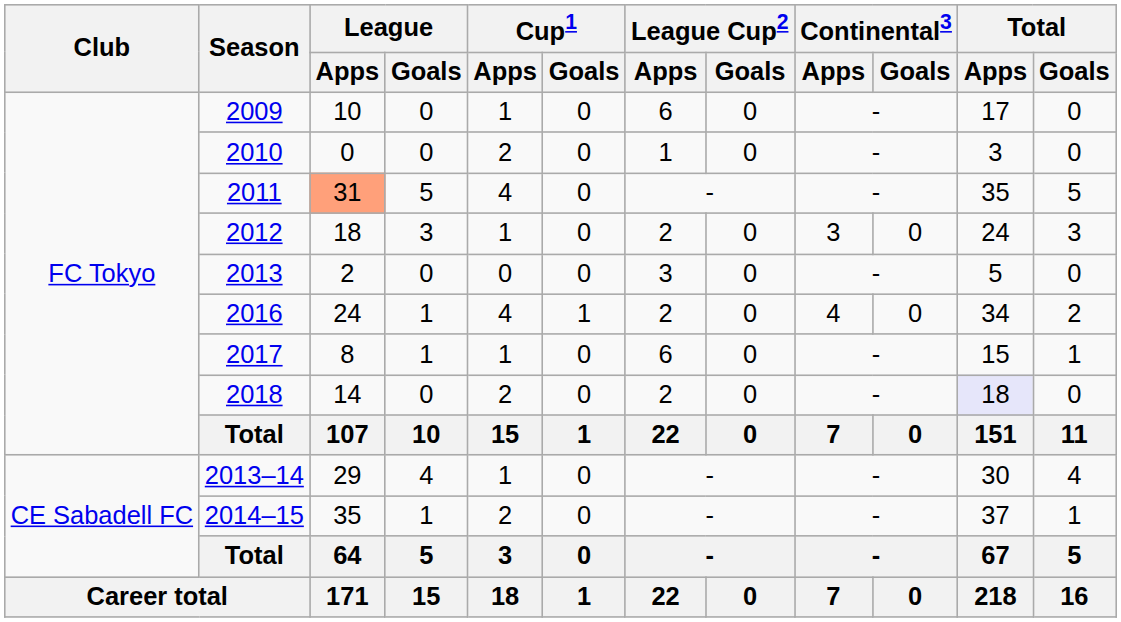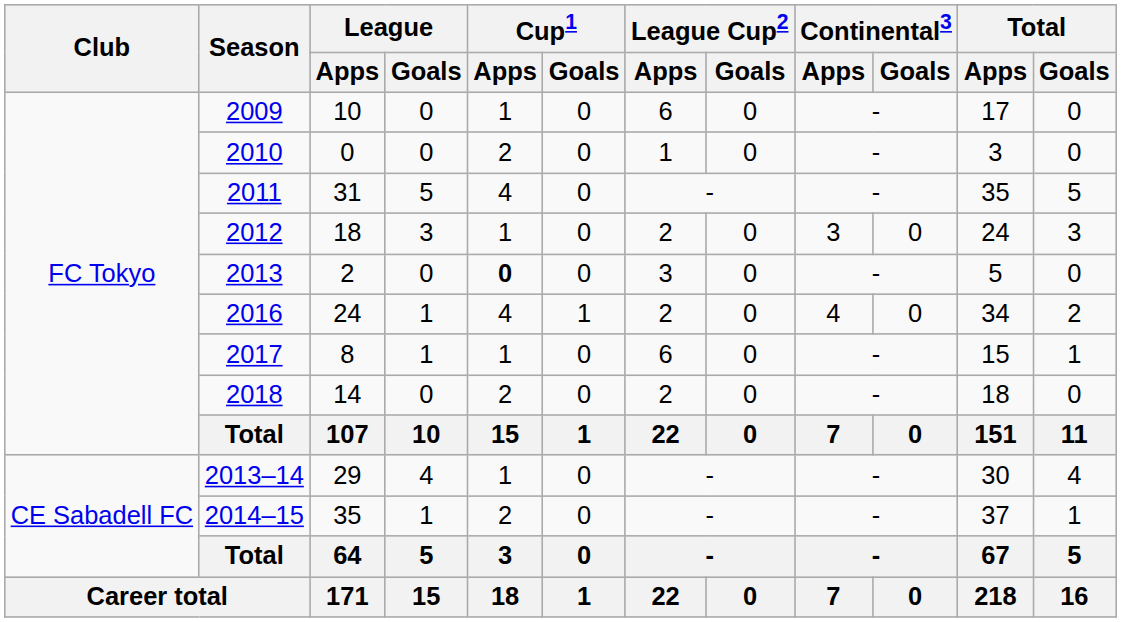2011 | League / Apps: lightsalmon background -> no background
2013 | Cup1 / Apps: normal -> bold
2018 | Total / Apps: lavender background -> no background
